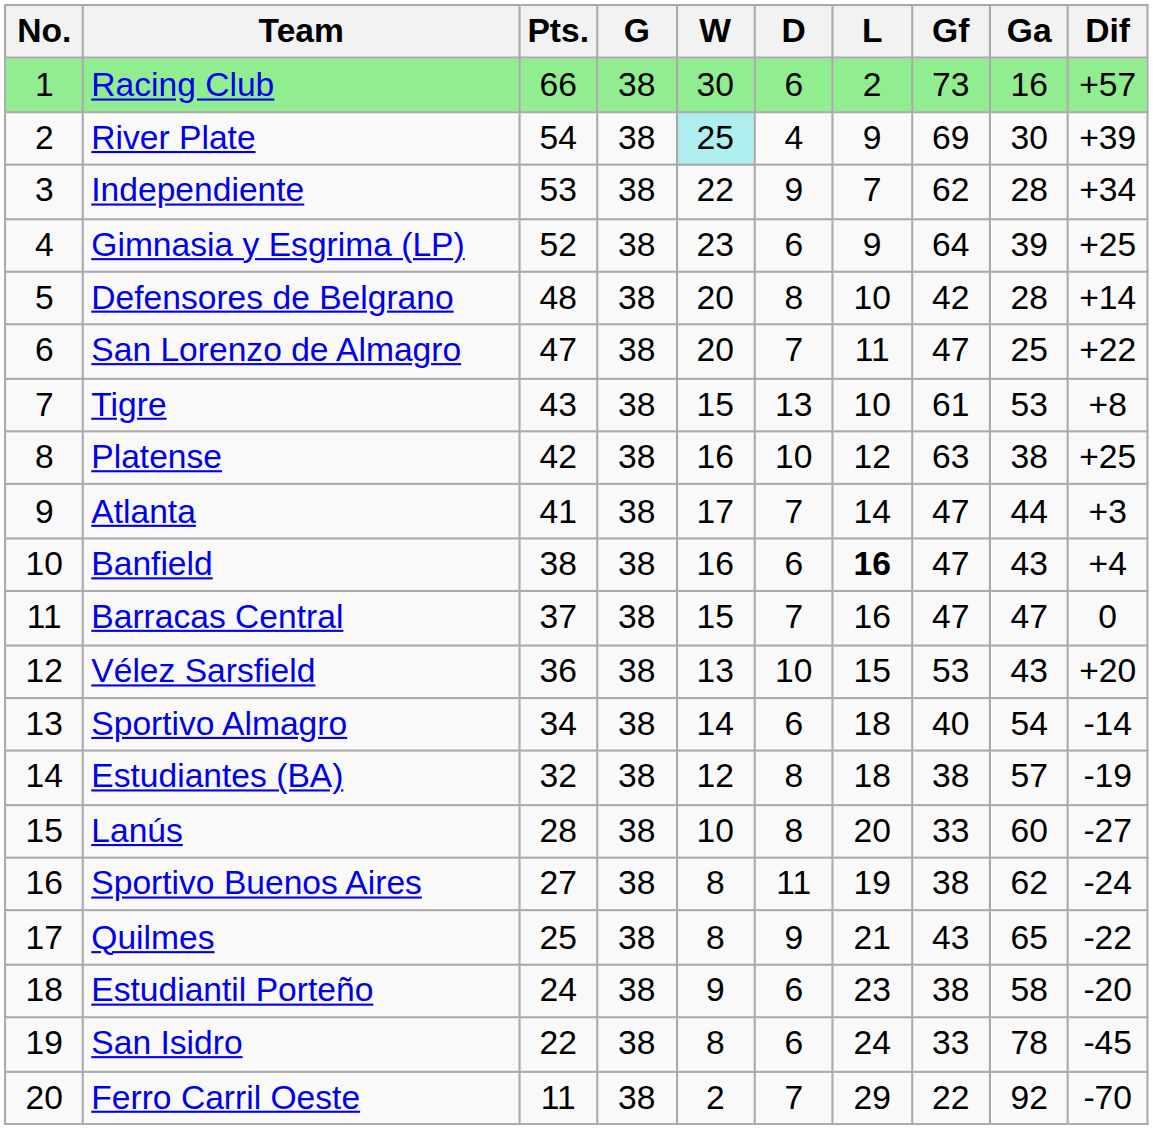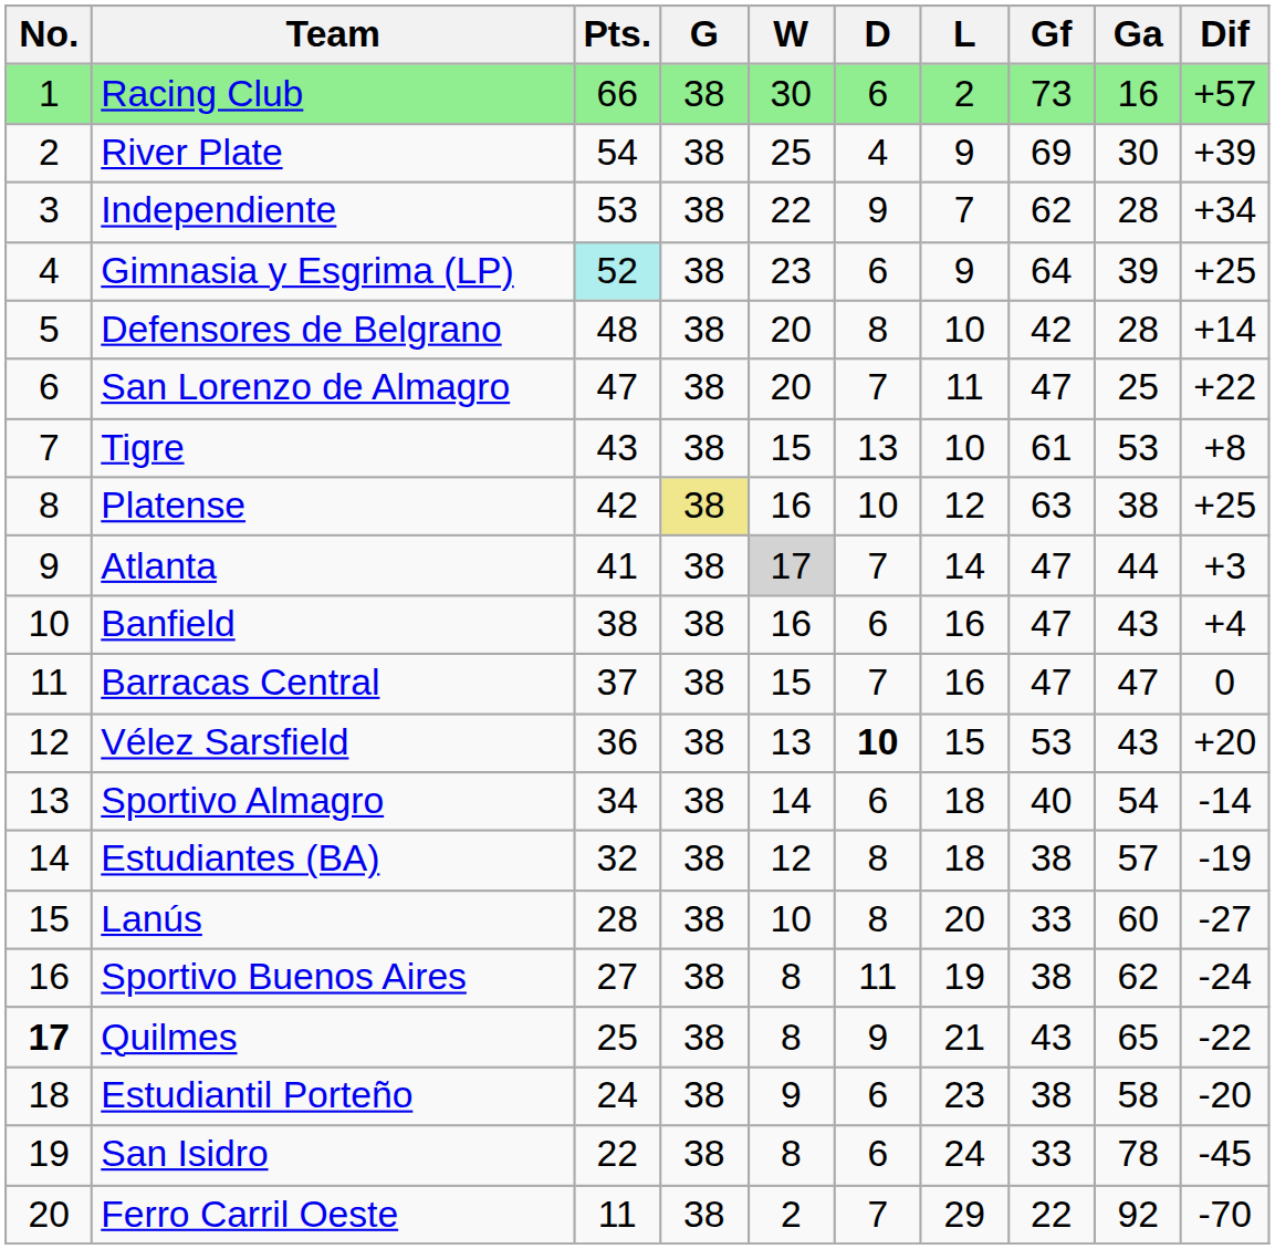River Plate | W: paleturquoise background -> no background
Gimnasia y Esgrima (LP) | Pts.: no background -> paleturquoise background
Platense | G: no background -> khaki background
Atlanta | W: no background -> lightgrey background
Banfield | L: bold -> normal
Vélez Sarsfield | D: normal -> bold
Quilmes | No.: normal -> bold
